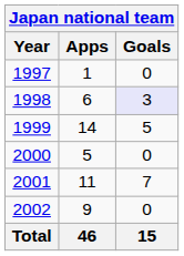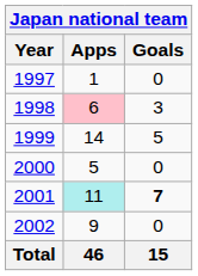1998 | Apps: no background -> pink background
1998 | Goals: lavender background -> no background
2001 | Apps: no background -> paleturquoise background
2001 | Goals: normal -> bold
